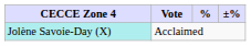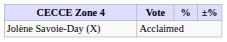Jolène Savoie-Day (X) | CECCE Zone 4: paleturquoise background -> no background
